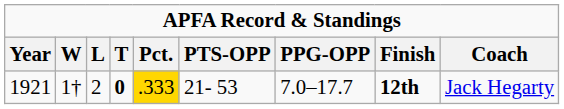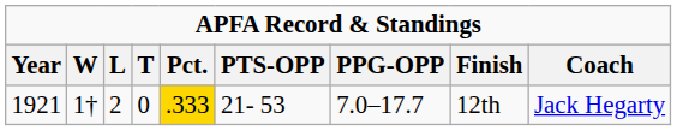1921 | T: bold -> normal
1921 | Finish: bold -> normal
